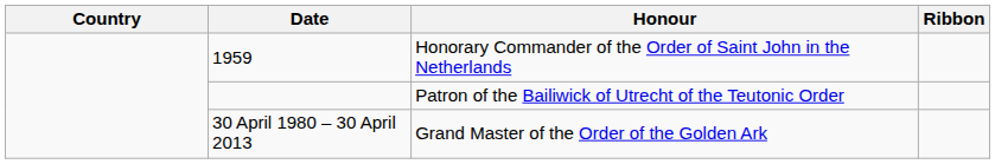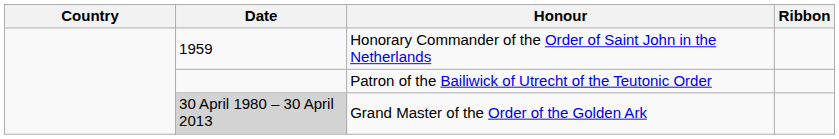Grand Master of the Order of the Golden Ark | Date: no background -> lightgrey background
